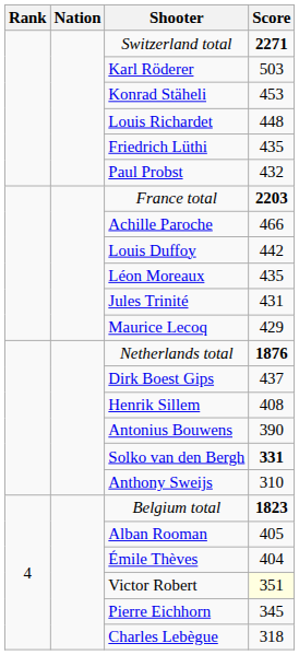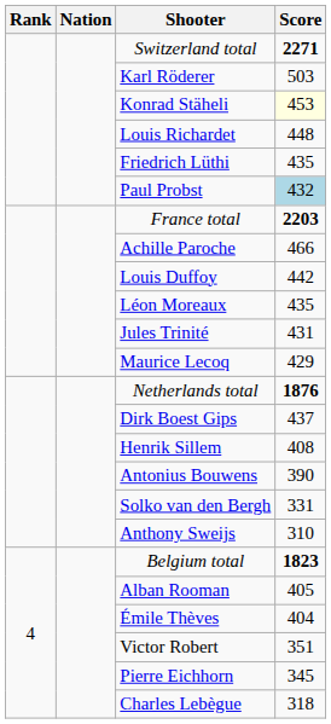Konrad Stäheli | Score: no background -> lightyellow background
Paul Probst | Score: no background -> lightblue background
Solko van den Bergh | Score: bold -> normal
Victor Robert | Score: lightyellow background -> no background
